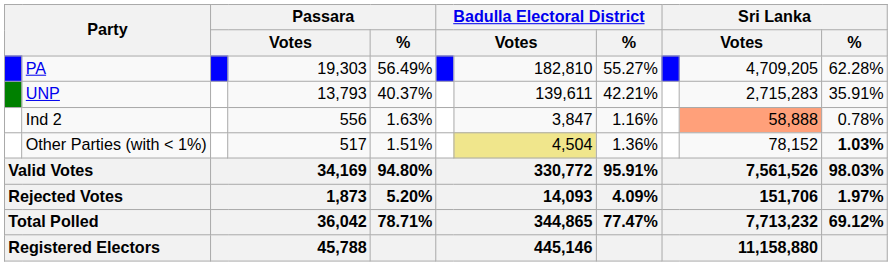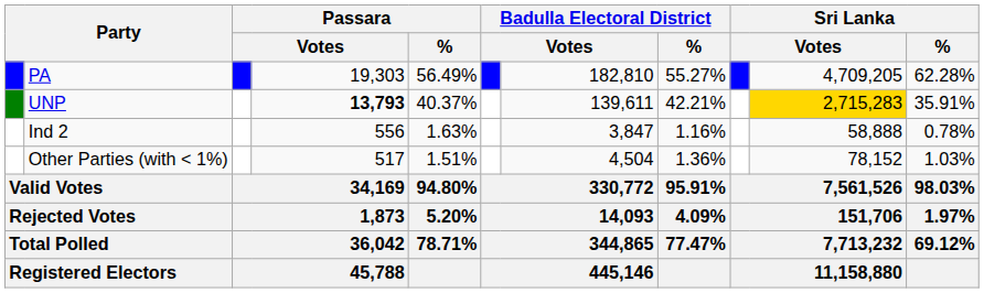UNP | column 4: normal -> bold
UNP | column 10: no background -> gold background
Ind 2 | column 10: lightsalmon background -> no background
Other Parties (with < 1%) | column 7: khaki background -> no background
Other Parties (with < 1%) | Sri Lanka / %: bold -> normal
